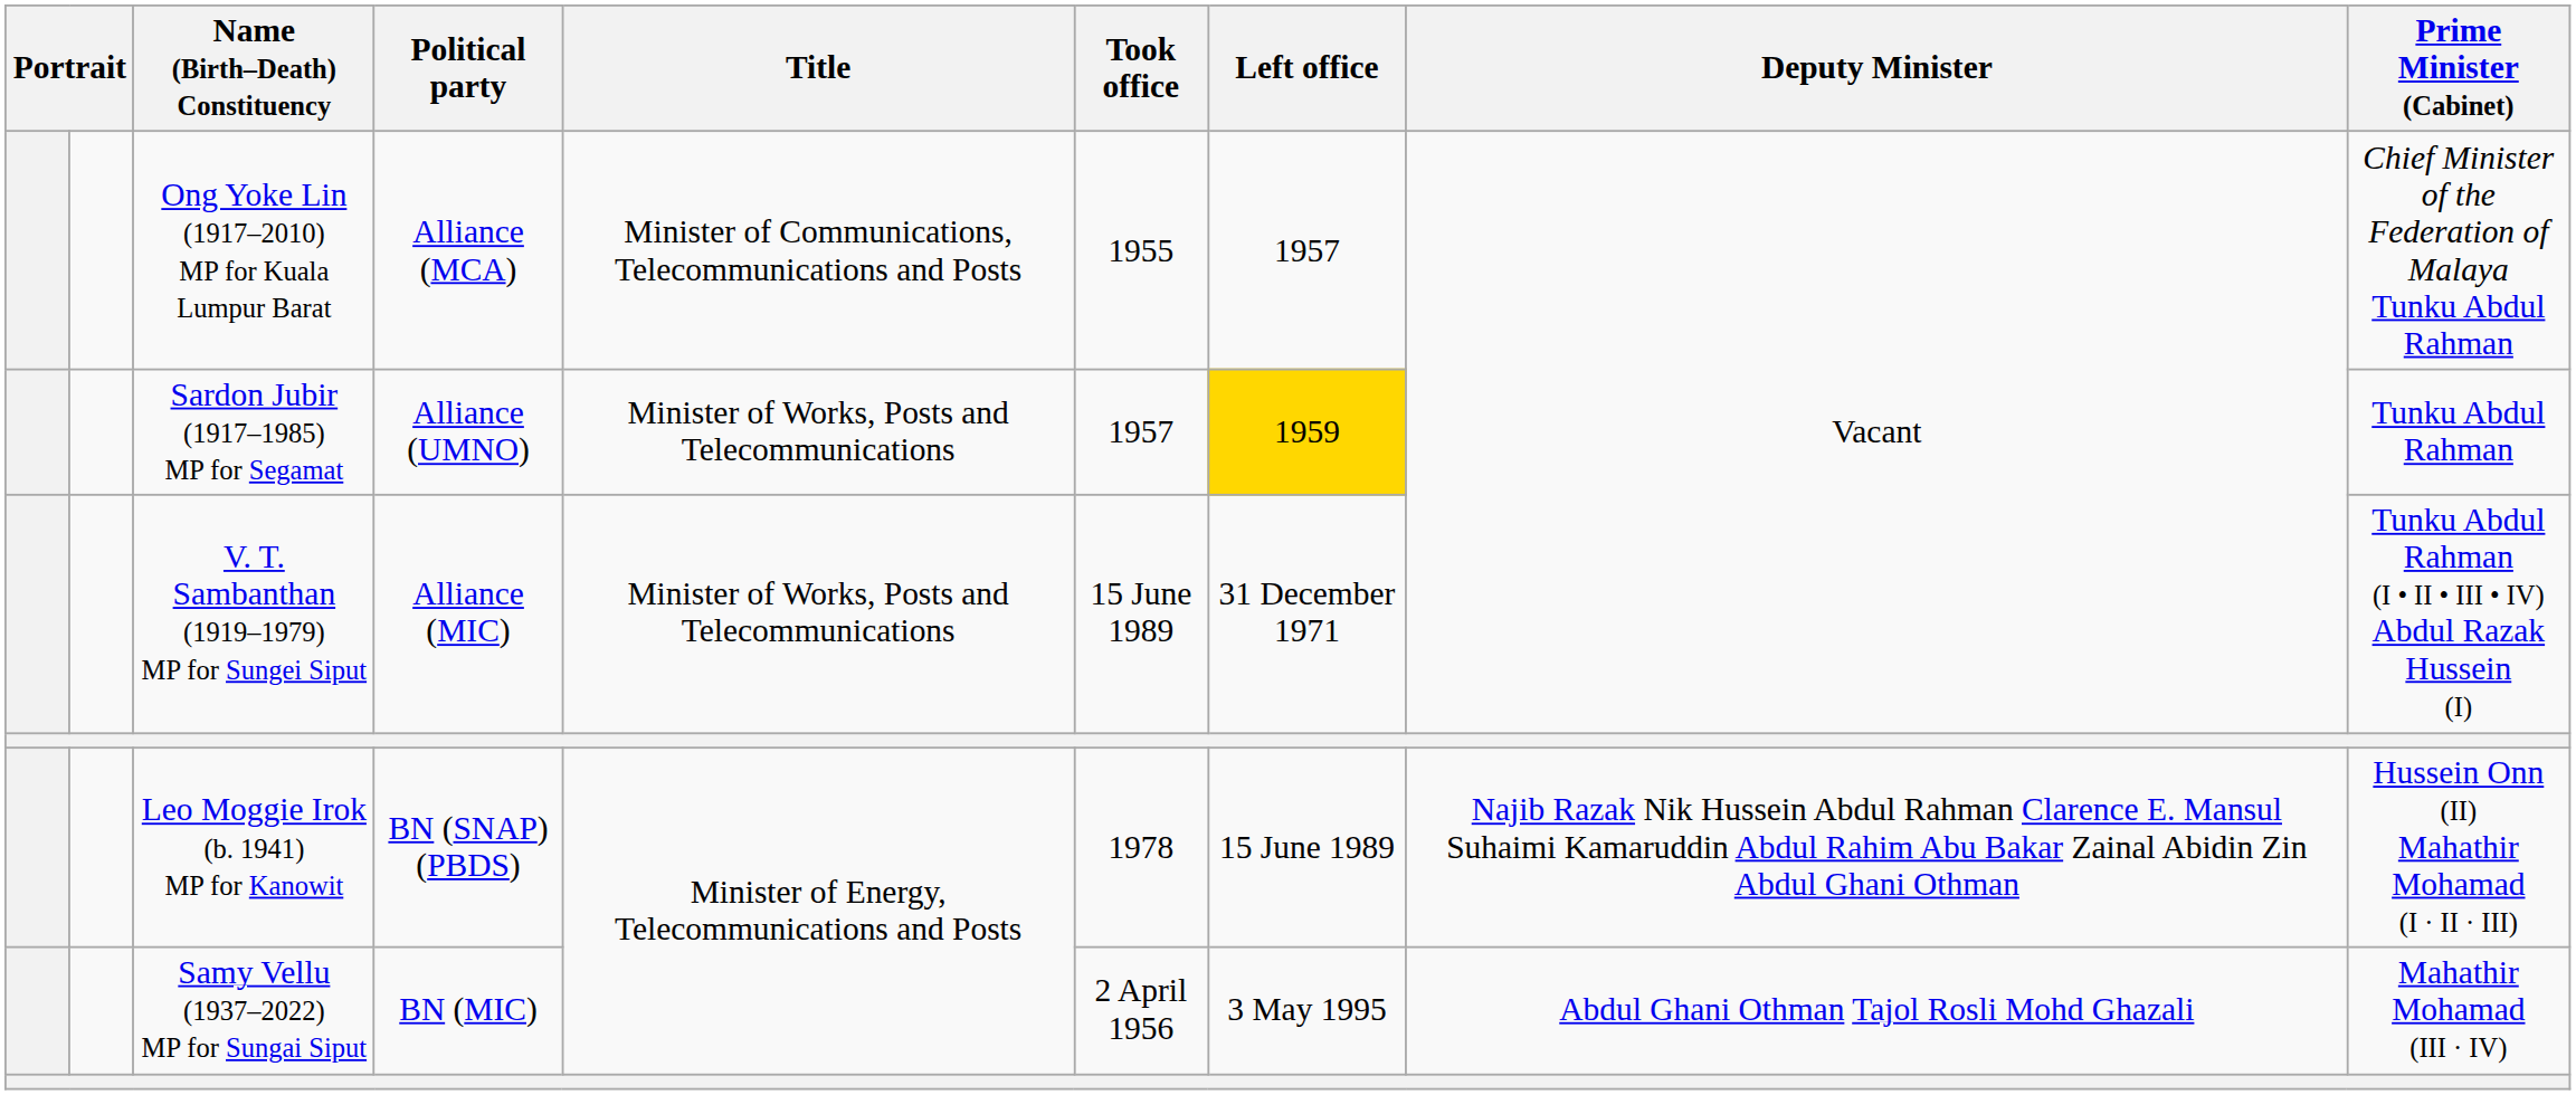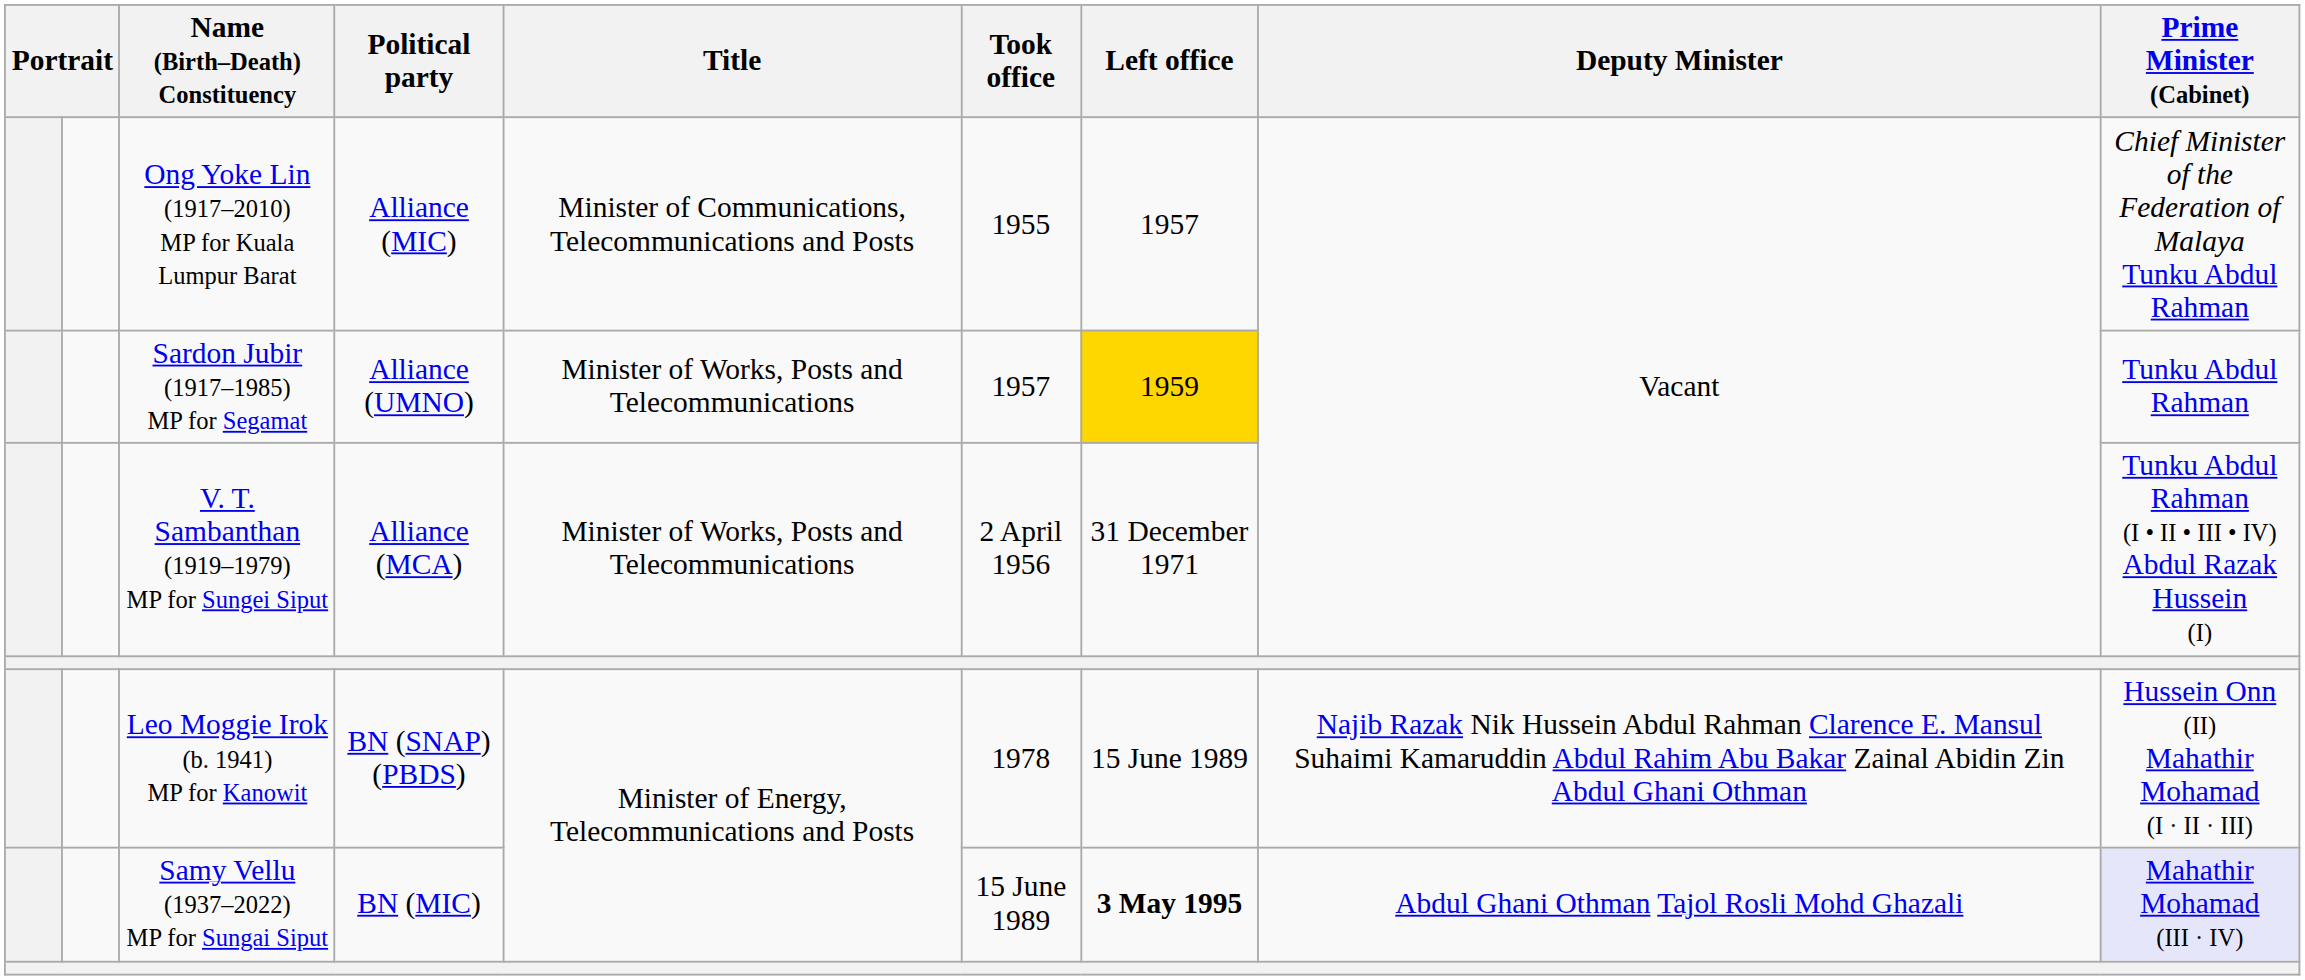Ong Yoke Lin (1917–2010) MP for Kuala Lumpur Barat | Political party: Alliance (MCA) -> Alliance (MIC)
V. T. Sambanthan (1919–1979) MP for Sungei Siput | Political party: Alliance (MIC) -> Alliance (MCA)
V. T. Sambanthan (1919–1979) MP for Sungei Siput | Took office: 15 June 1989 -> 2 April 1956
Samy Vellu (1937–2022) MP for Sungai Siput | Took office: 2 April 1956 -> 15 June 1989
Samy Vellu (1937–2022) MP for Sungai Siput | Left office: normal -> bold
Samy Vellu (1937–2022) MP for Sungai Siput | Prime Minister (Cabinet): no background -> lavender background
